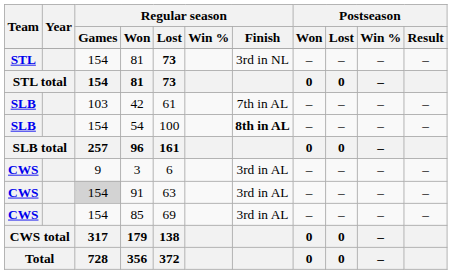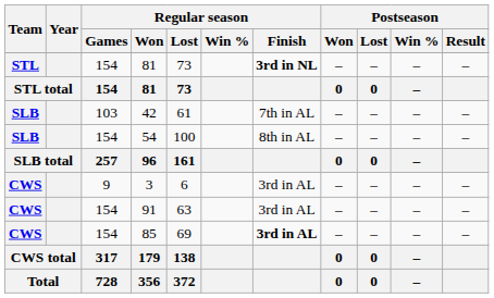STL / 81 | Regular season / Lost: bold -> normal
STL / 81 | Regular season / Finish: normal -> bold
54 | Regular season / Finish: bold -> normal
91 | Regular season / Games: lightgrey background -> no background
85 | Regular season / Finish: normal -> bold
